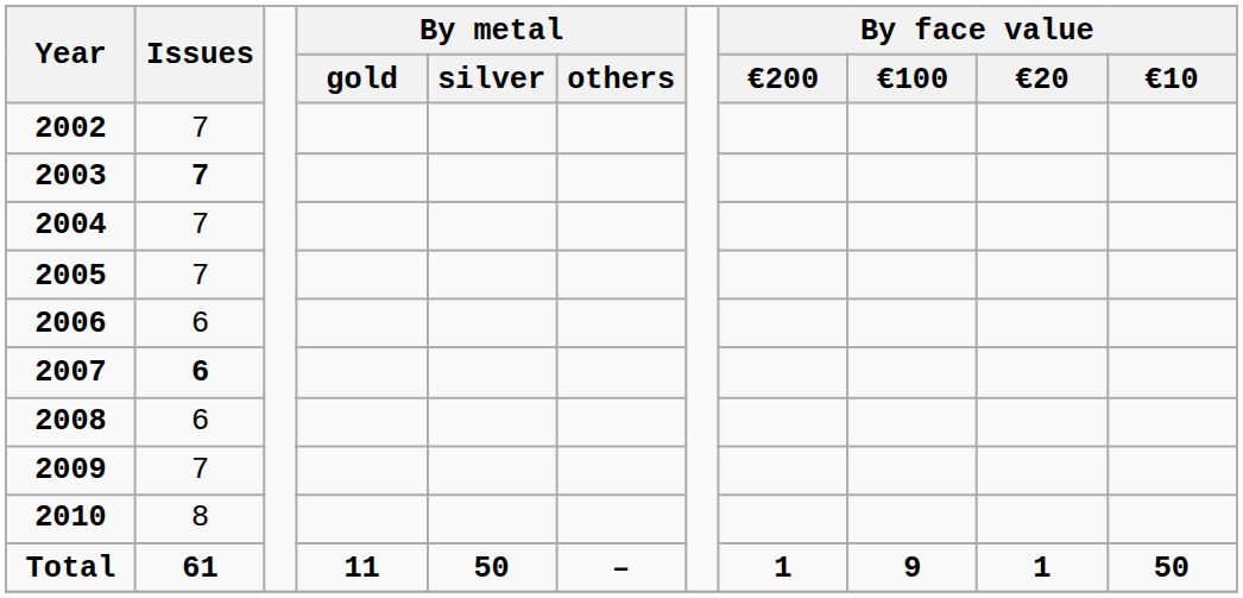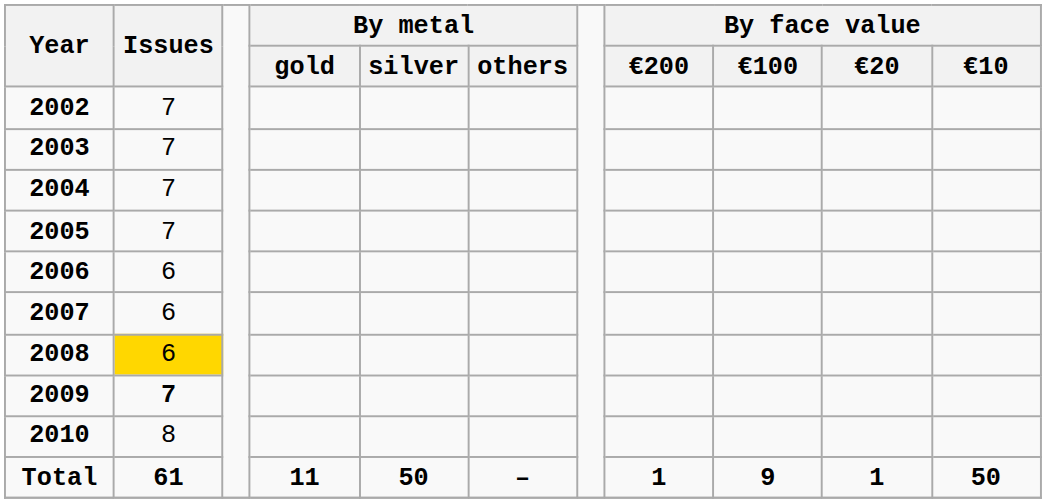2003 | Issues: bold -> normal
2007 | Issues: bold -> normal
2008 | Issues: no background -> gold background
2009 | Issues: normal -> bold
